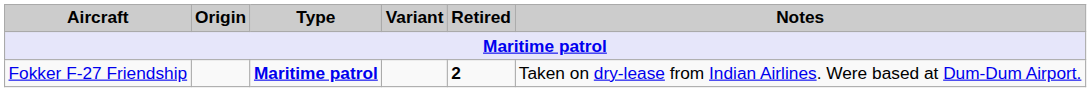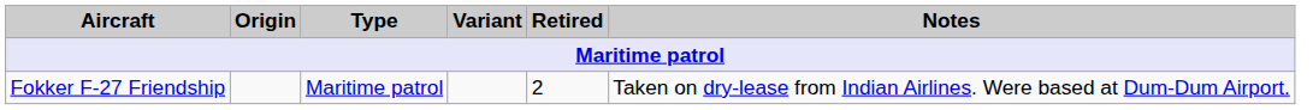Fokker F-27 Friendship | Type: bold -> normal
Fokker F-27 Friendship | Retired: bold -> normal
